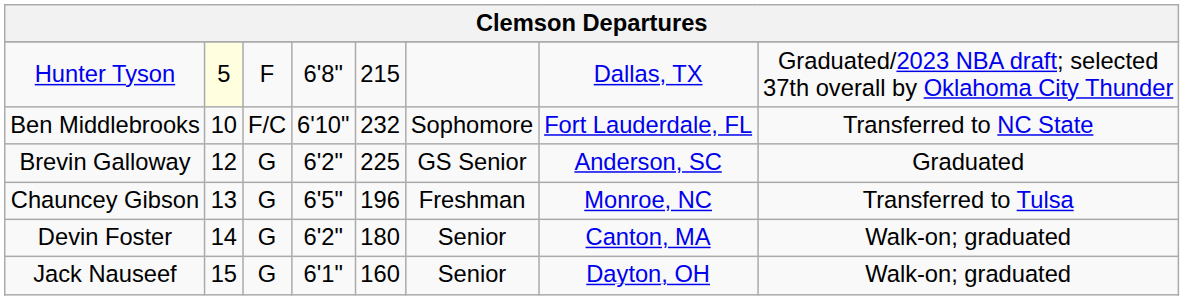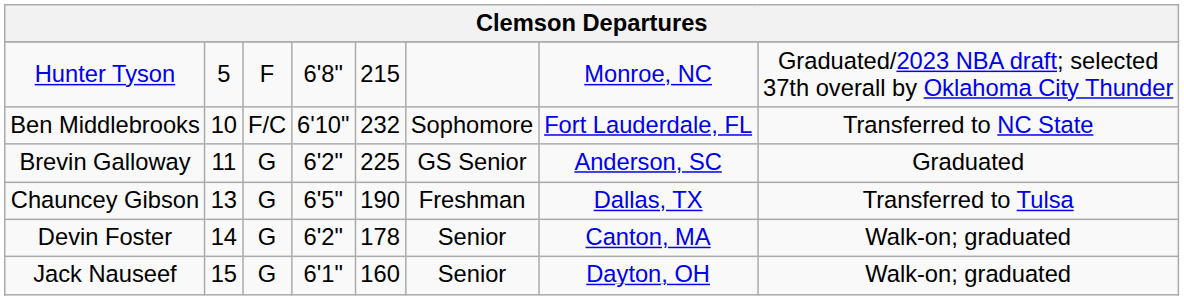Hunter Tyson | column 2: lightyellow background -> no background
Hunter Tyson | column 7: Dallas, TX -> Monroe, NC
Brevin Galloway | column 2: 12 -> 11
Chauncey Gibson | column 5: 196 -> 190
Chauncey Gibson | column 7: Monroe, NC -> Dallas, TX
Devin Foster | column 5: 180 -> 178
